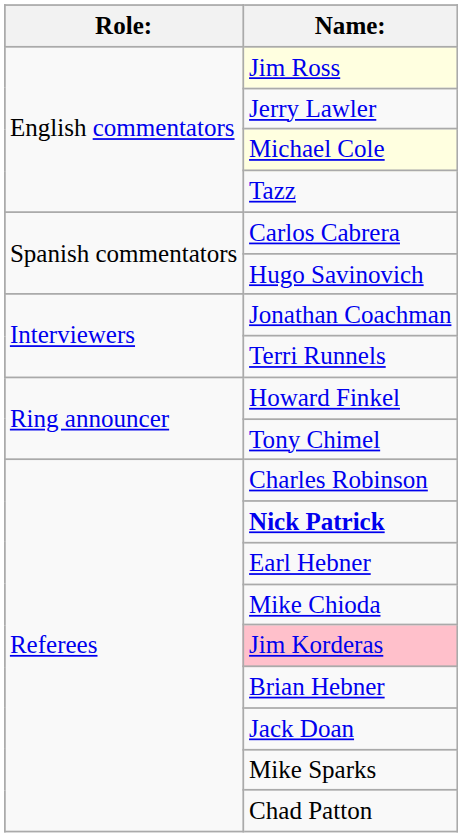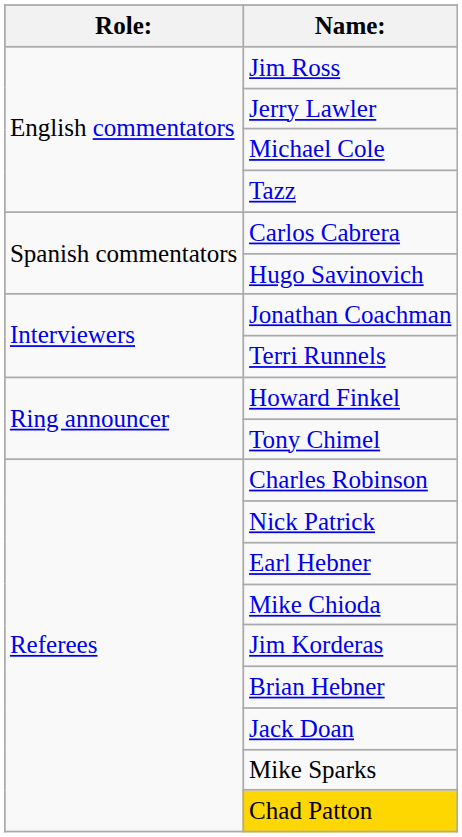Jim Ross | Name:: lightyellow background -> no background
Michael Cole | Name:: lightyellow background -> no background
Nick Patrick | Name:: bold -> normal
Jim Korderas | Name:: pink background -> no background
Chad Patton | Name:: no background -> gold background
